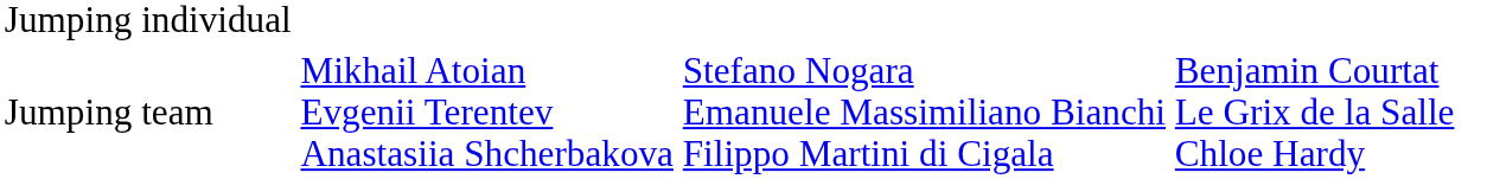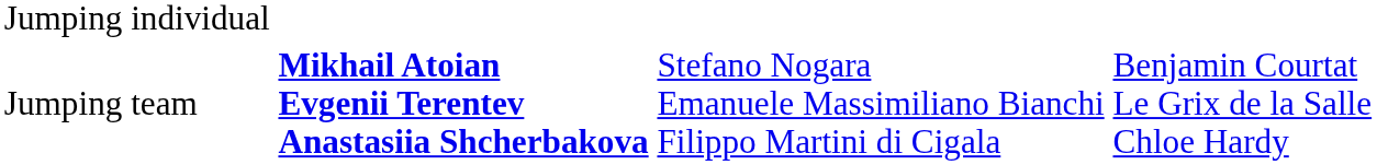Jumping team | column 2: normal -> bold
